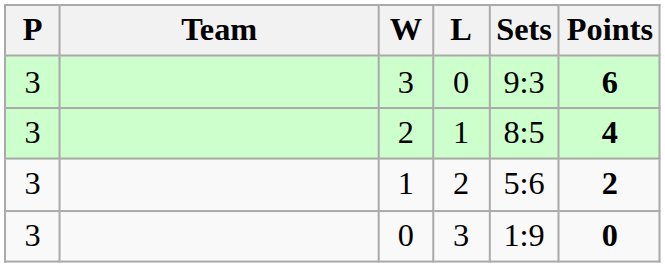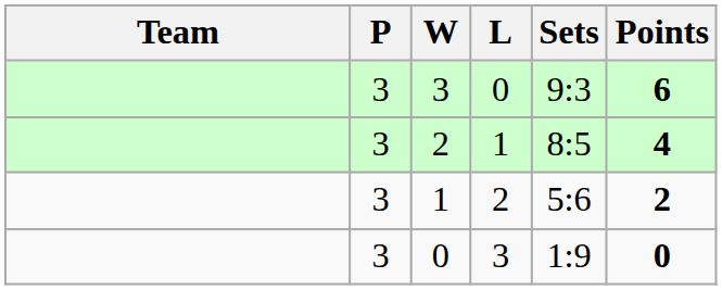columns swapped: Team <-> P
